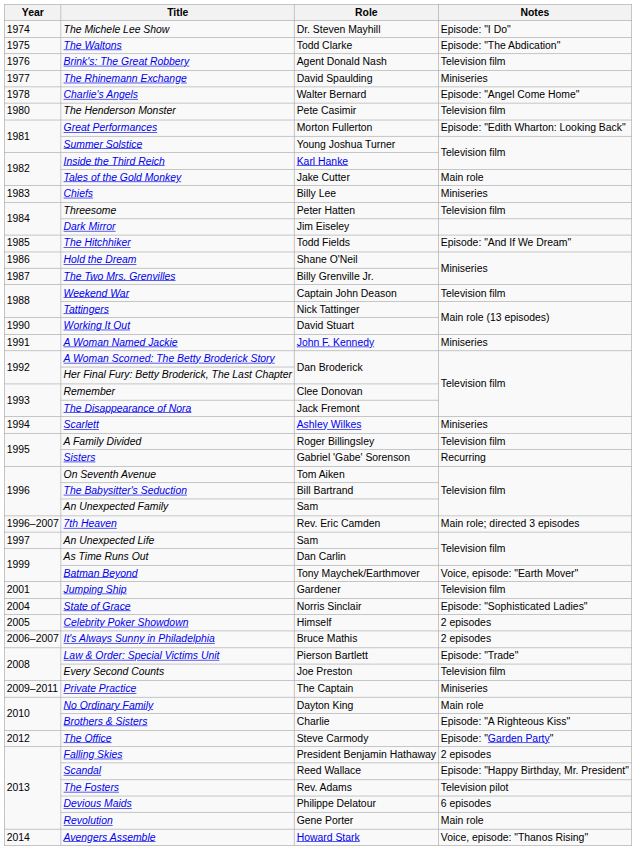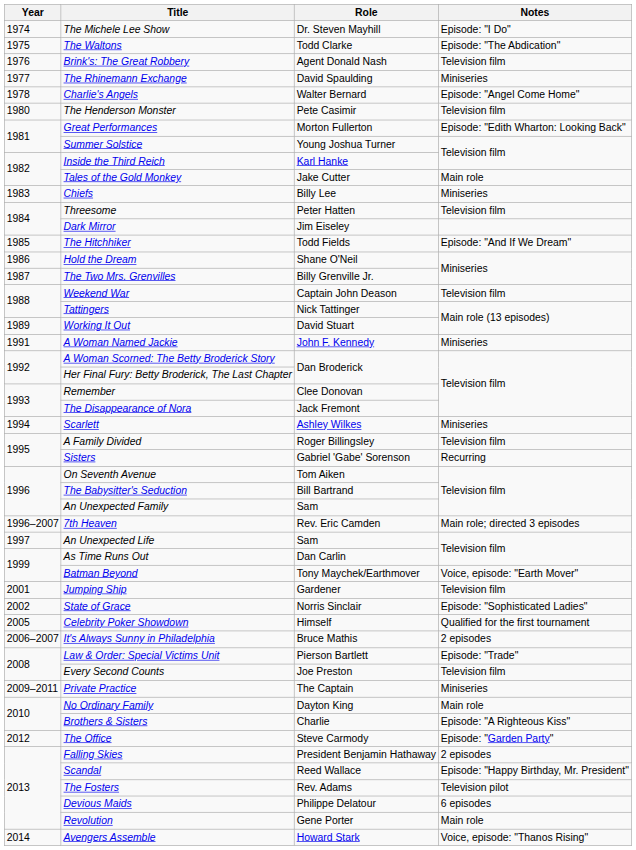Working It Out | Year: 1990 -> 1989
State of Grace | Year: 2004 -> 2002
Celebrity Poker Showdown | Notes: 2 episodes -> Qualified for the first tournament
